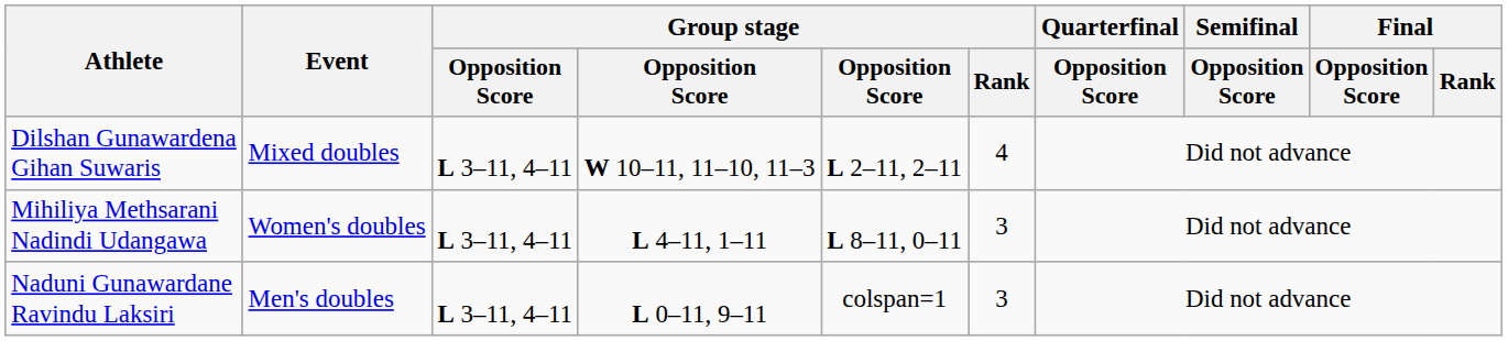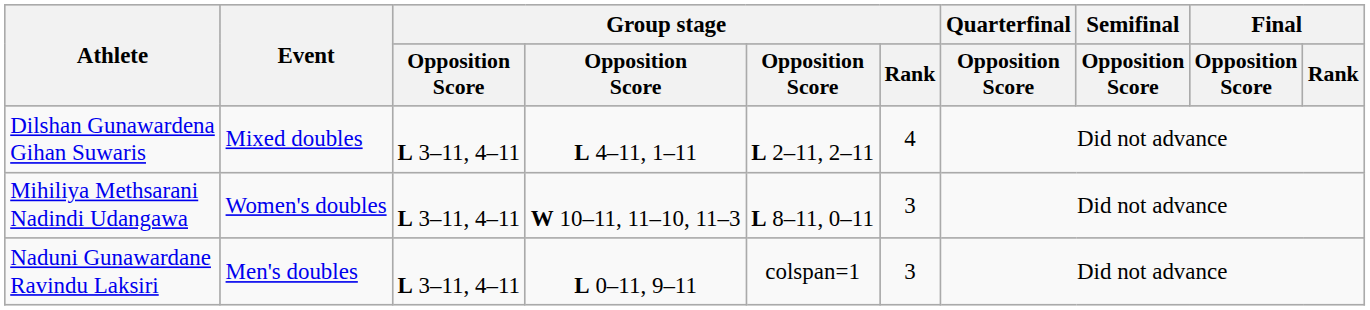Dilshan Gunawardena Gihan Suwaris | column 4: W 10–11, 11–10, 11–3 -> L 4–11, 1–11
Mihiliya Methsarani Nadindi Udangawa | column 4: L 4–11, 1–11 -> W 10–11, 11–10, 11–3
